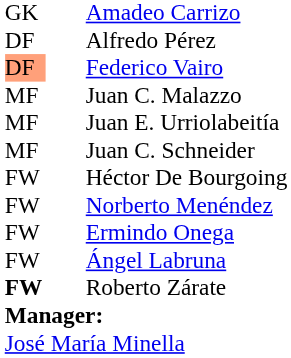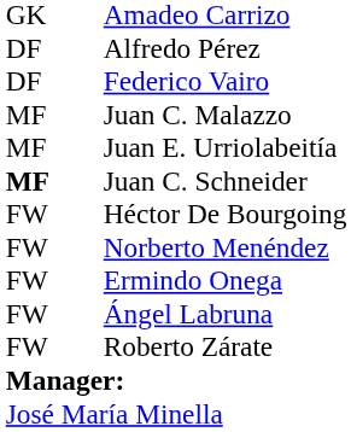Federico Vairo | column 1: lightsalmon background -> no background
Juan C. Schneider | column 1: normal -> bold
Roberto Zárate | column 1: bold -> normal
